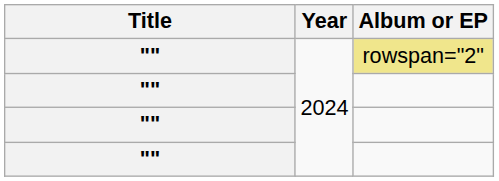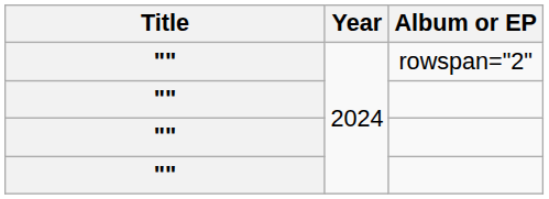rowspan="2" | Album or EP: khaki background -> no background
